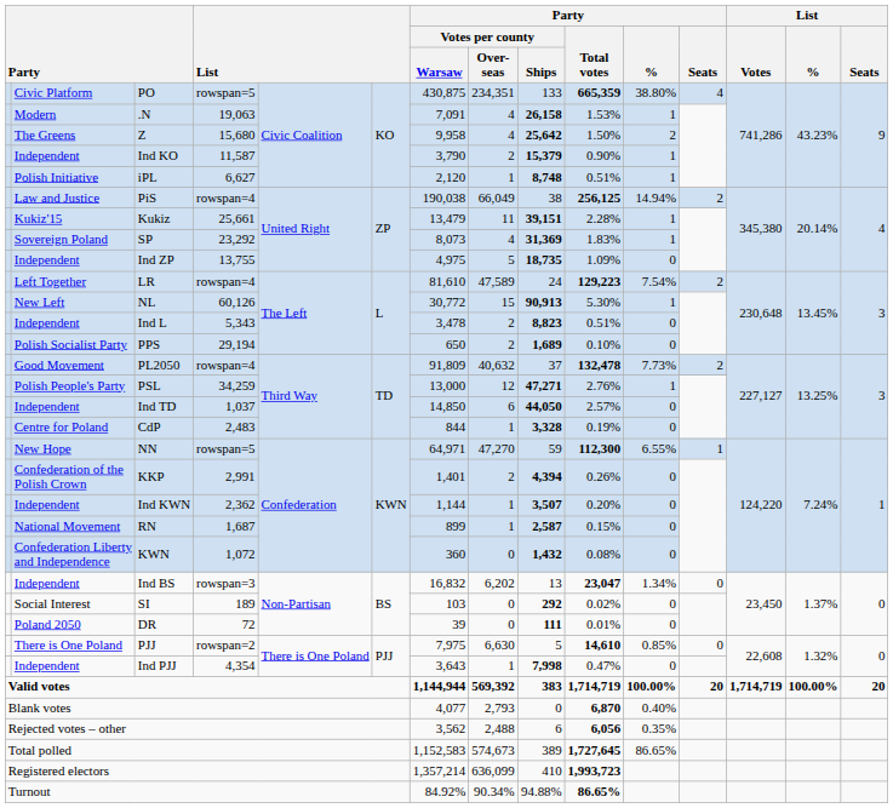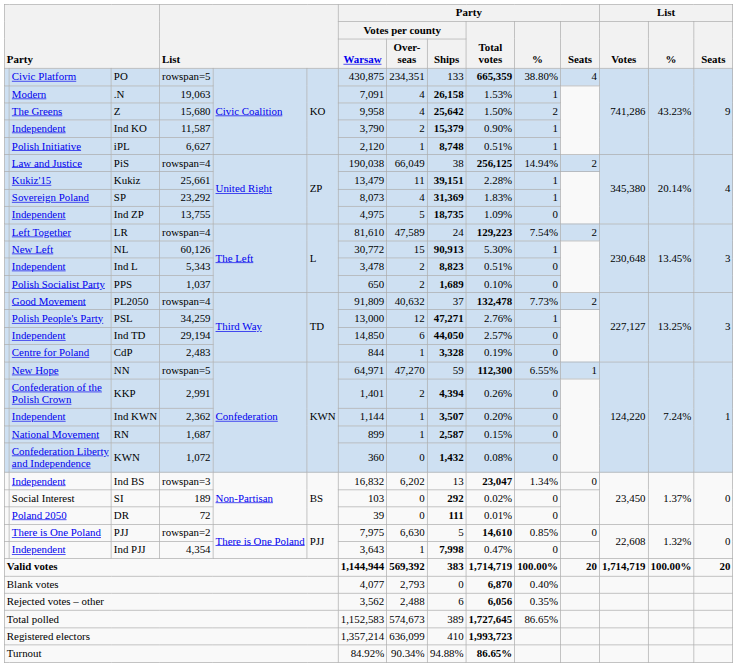PPS | column 4: 29,194 -> 1,037
Ind TD | column 4: 1,037 -> 29,194
